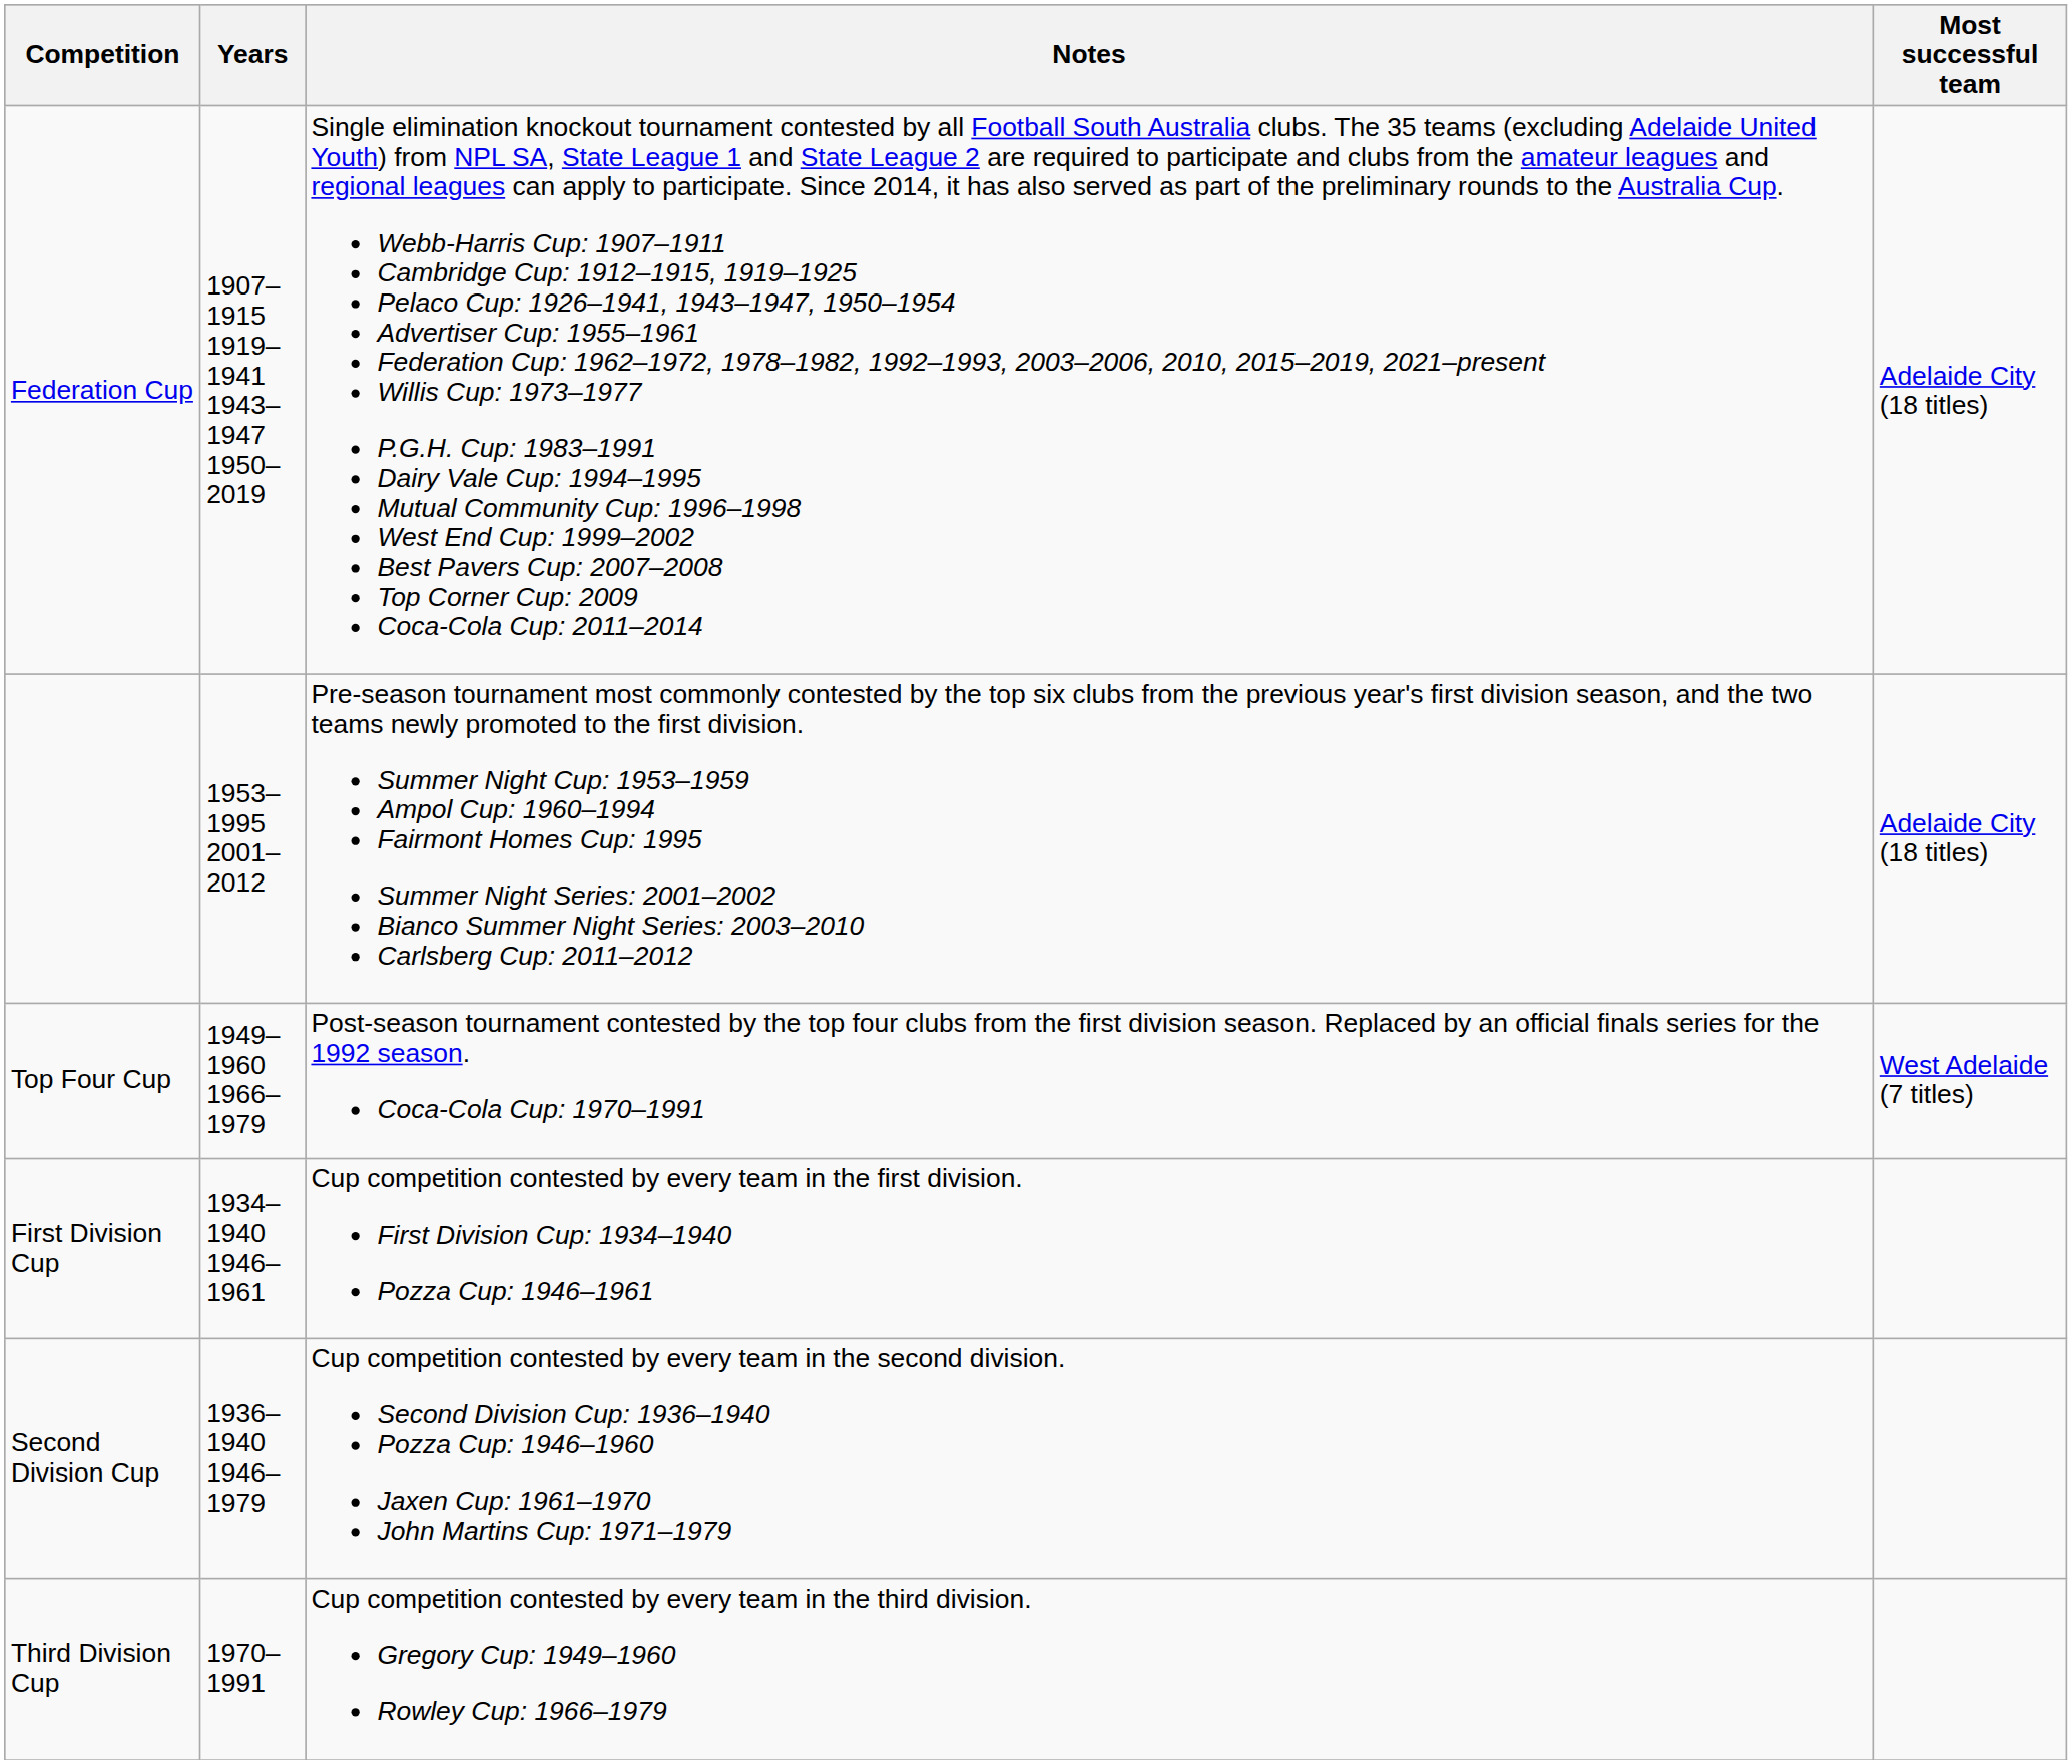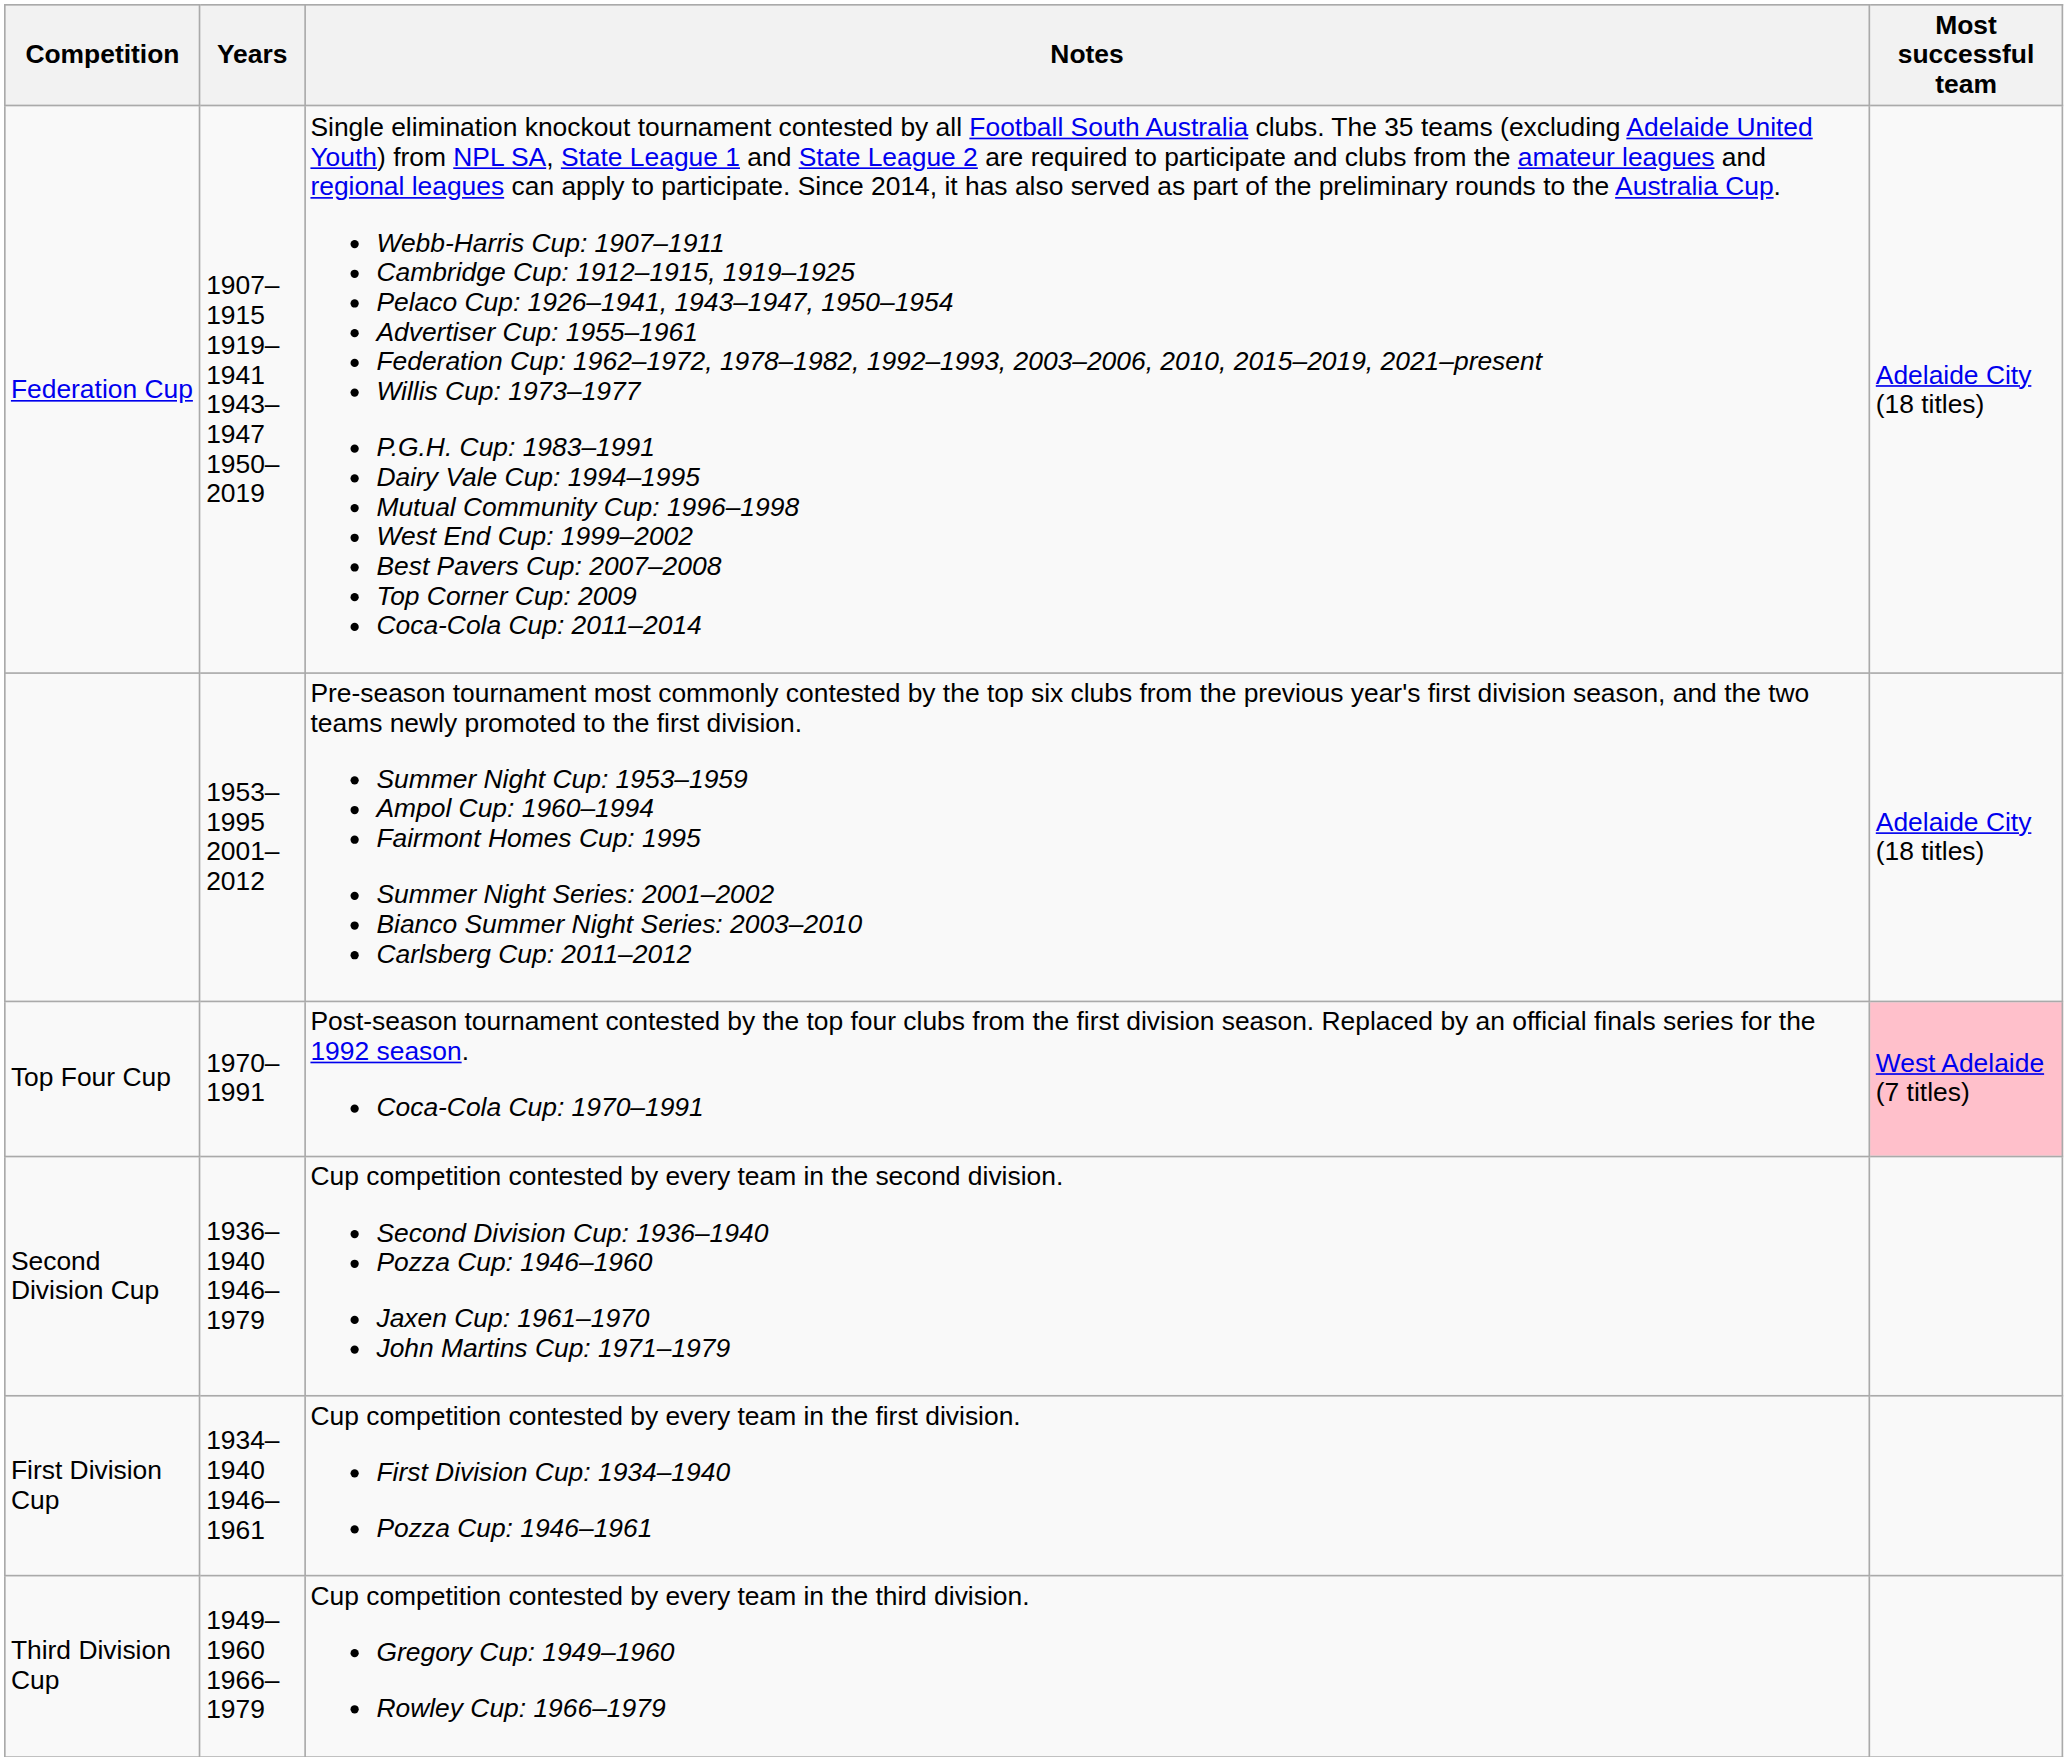Top Four Cup | Years: 1949–1960 1966–1979 -> 1970–1991
Top Four Cup | Most successful team: no background -> pink background
rows swapped: First Division Cup <-> Second Division Cup
Third Division Cup | Years: 1970–1991 -> 1949–1960 1966–1979
